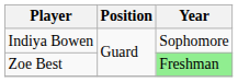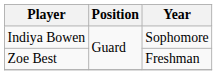Zoe Best | Year: lightgreen background -> no background
